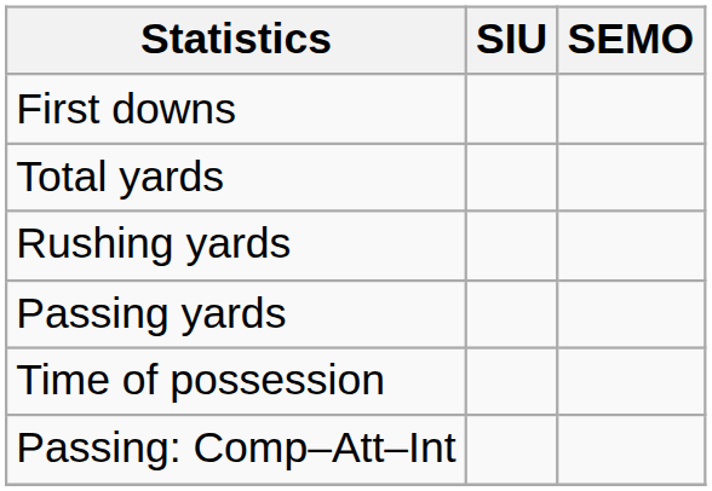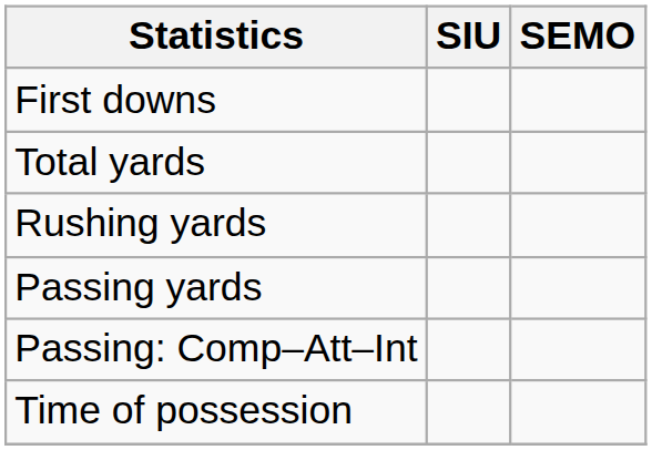rows swapped: Passing: Comp–Att–Int <-> Time of possession
